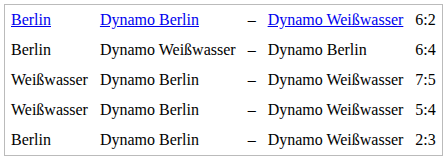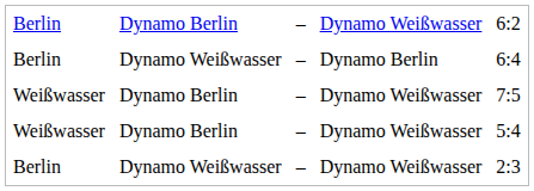row 5 | column 2: Dynamo Berlin -> Dynamo Weißwasser
